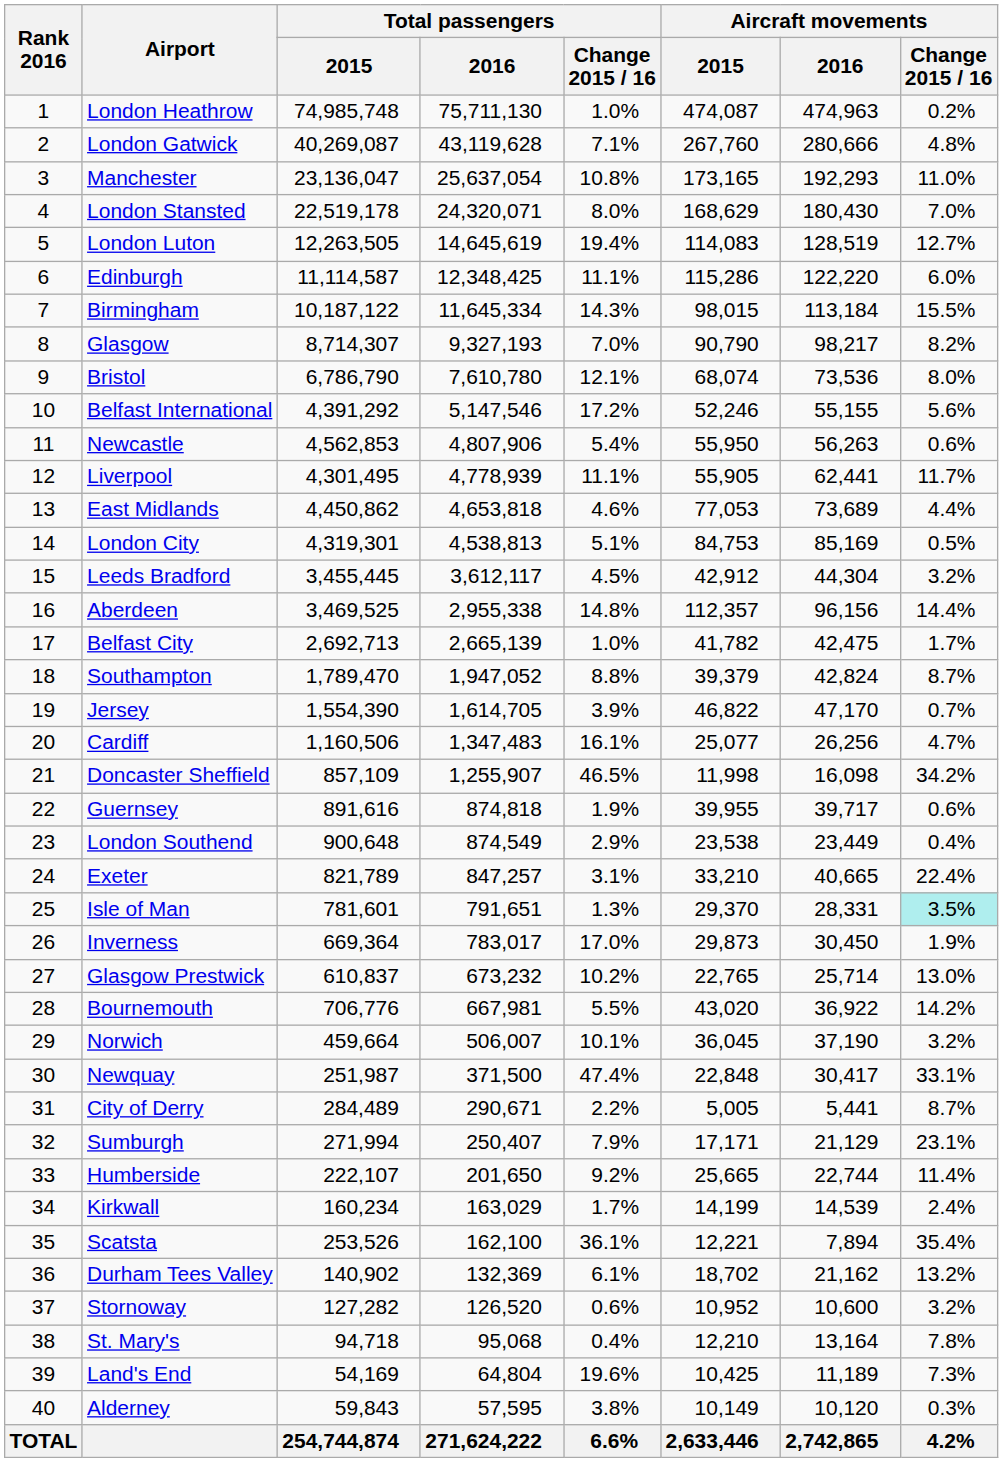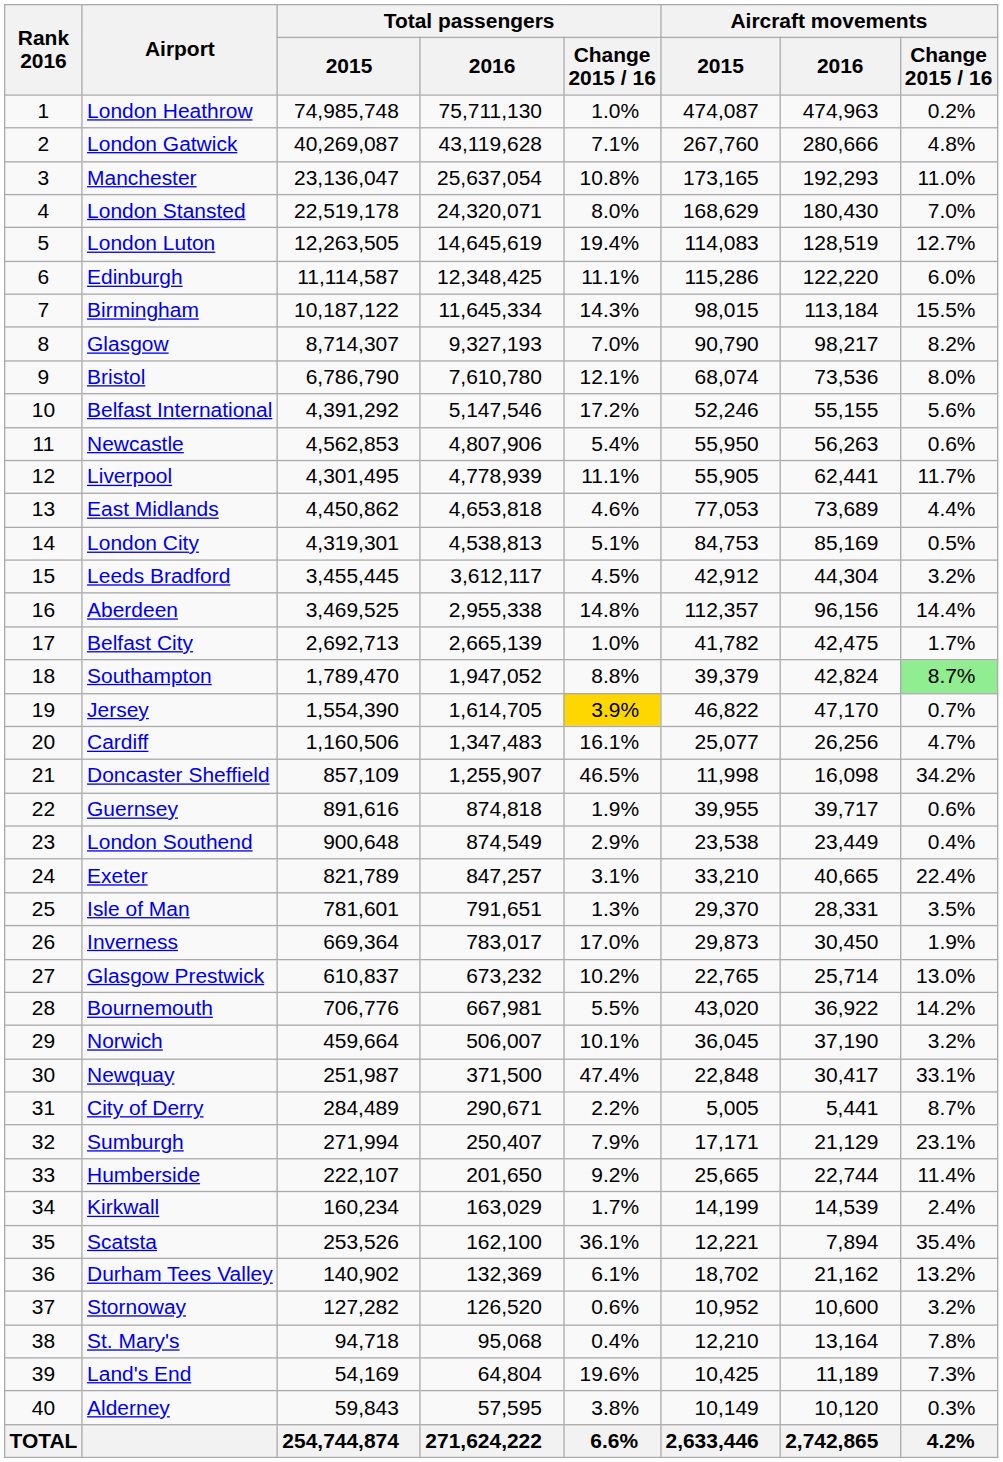Southampton | Aircraft movements / Change 2015 / 16: no background -> lightgreen background
Jersey | Total passengers / Change 2015 / 16: no background -> gold background
Isle of Man | Aircraft movements / Change 2015 / 16: paleturquoise background -> no background
